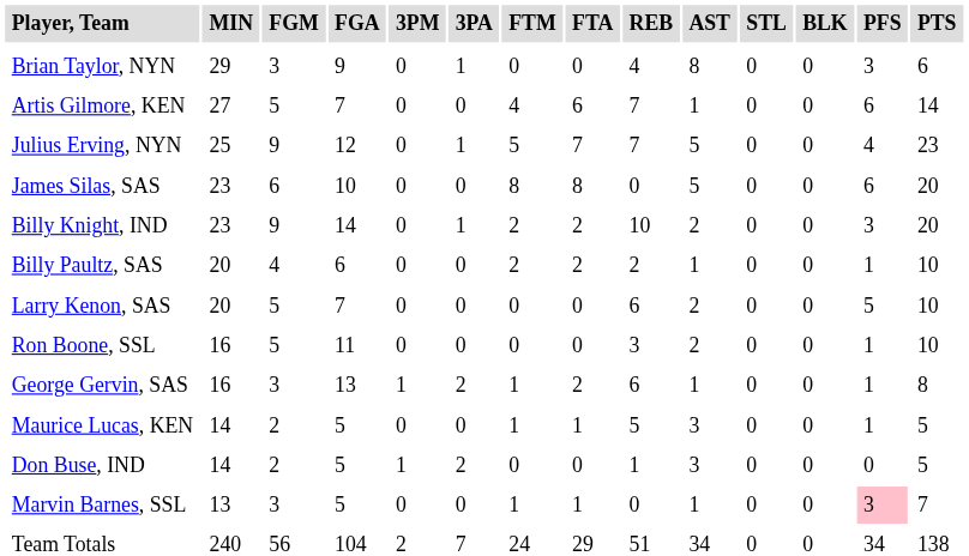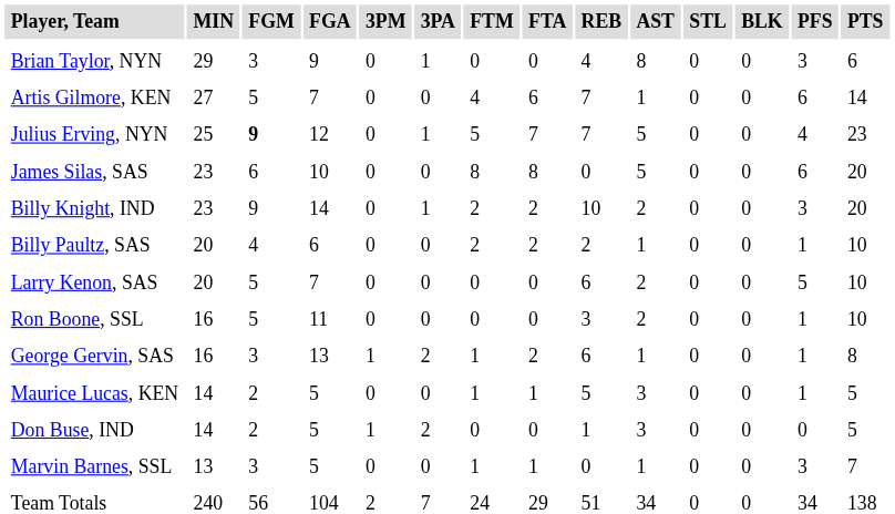Julius Erving, NYN | FGM: normal -> bold
Marvin Barnes, SSL | PFS: pink background -> no background
